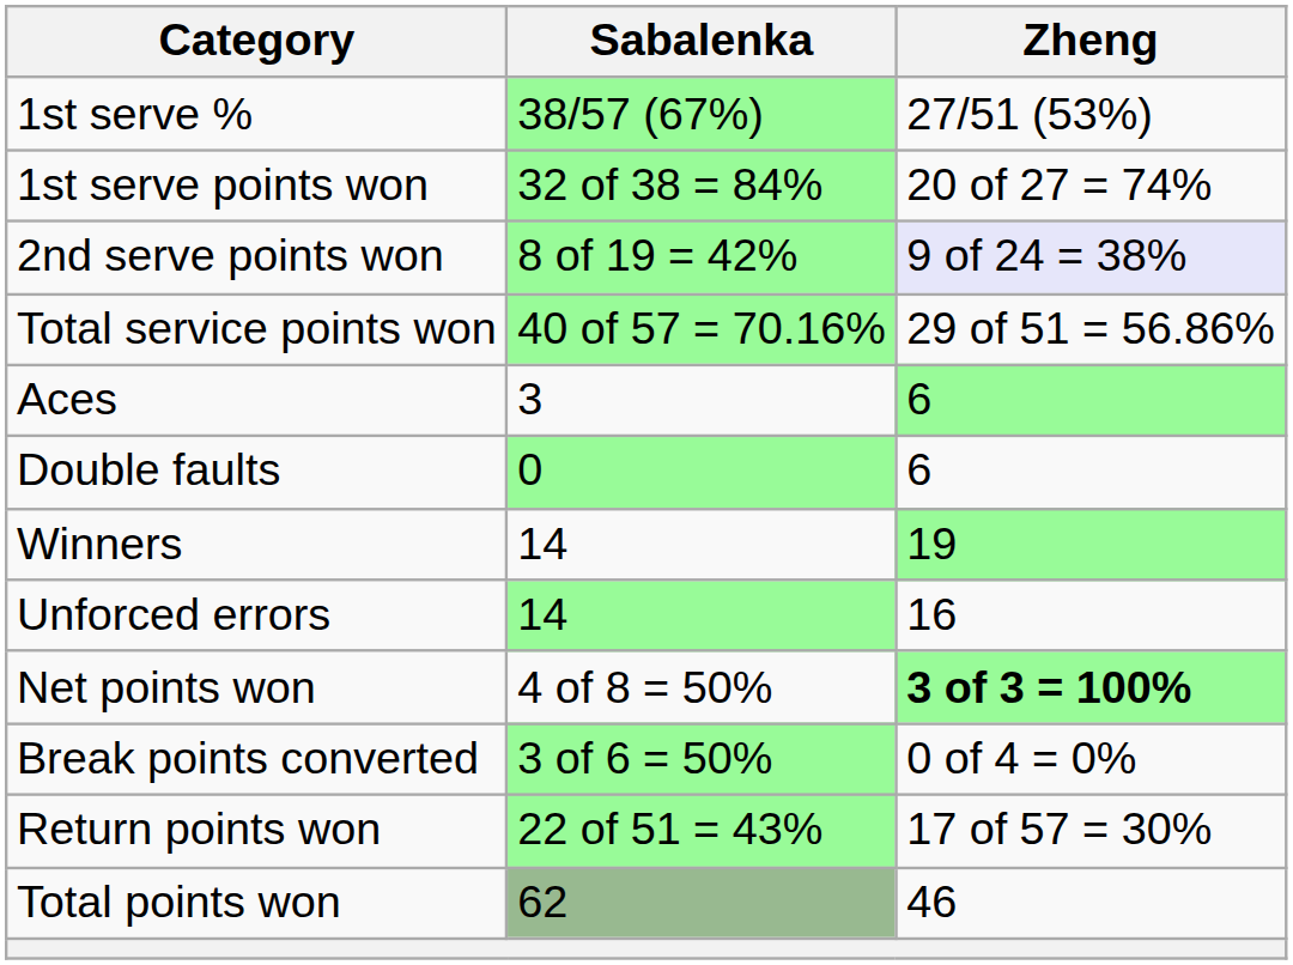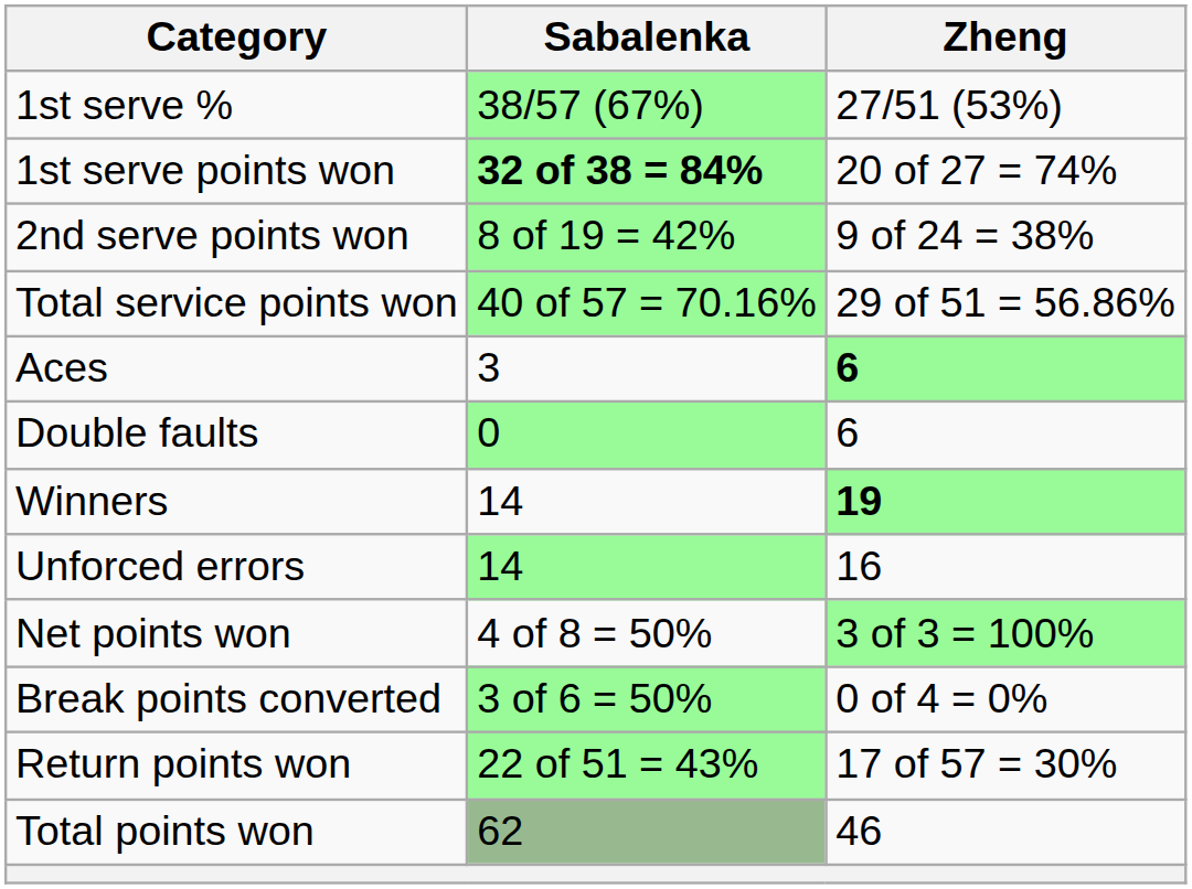1st serve points won | Sabalenka: normal -> bold
2nd serve points won | Zheng: lavender background -> no background
Aces | Zheng: normal -> bold
Winners | Zheng: normal -> bold
Net points won | Zheng: bold -> normal
